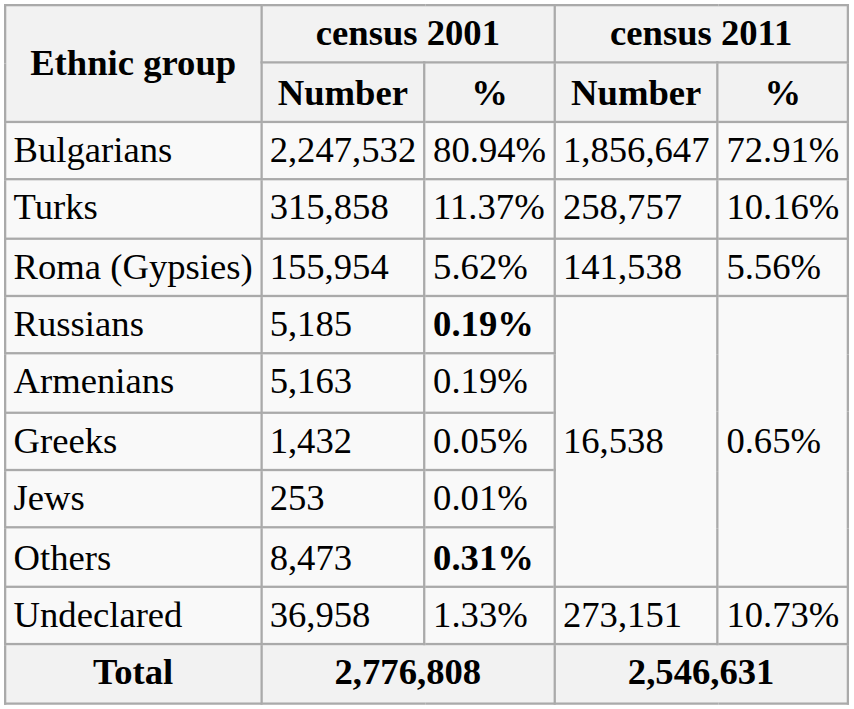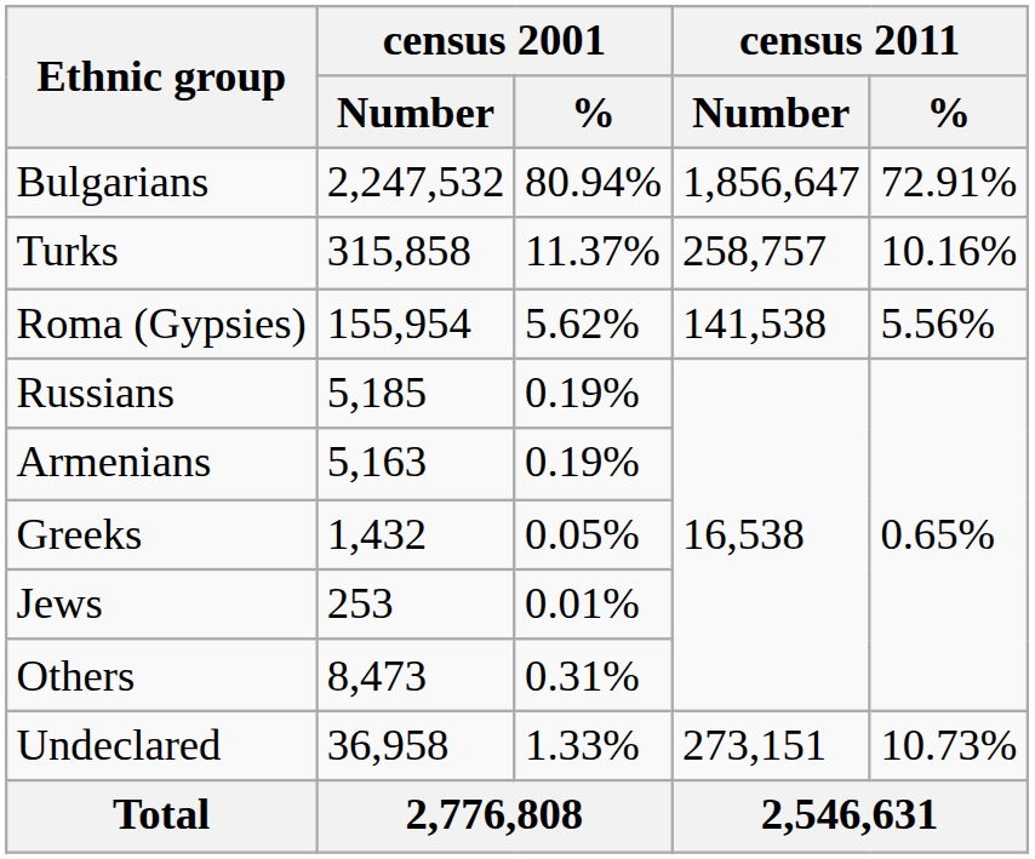Russians | census 2001 / %: bold -> normal
Others | census 2001 / %: bold -> normal
